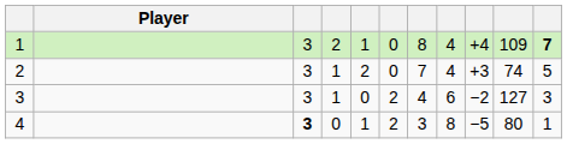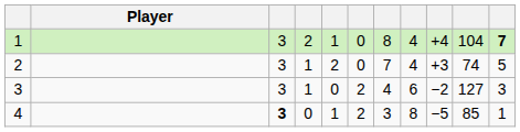row 2 | column 10: 109 -> 104
row 5 | column 10: 80 -> 85
